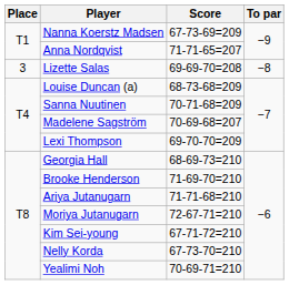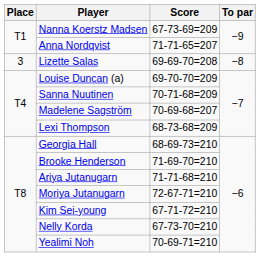Louise Duncan (a) | Score: 68-73-68=209 -> 69-70-70=209
Lexi Thompson | Score: 69-70-70=209 -> 68-73-68=209
